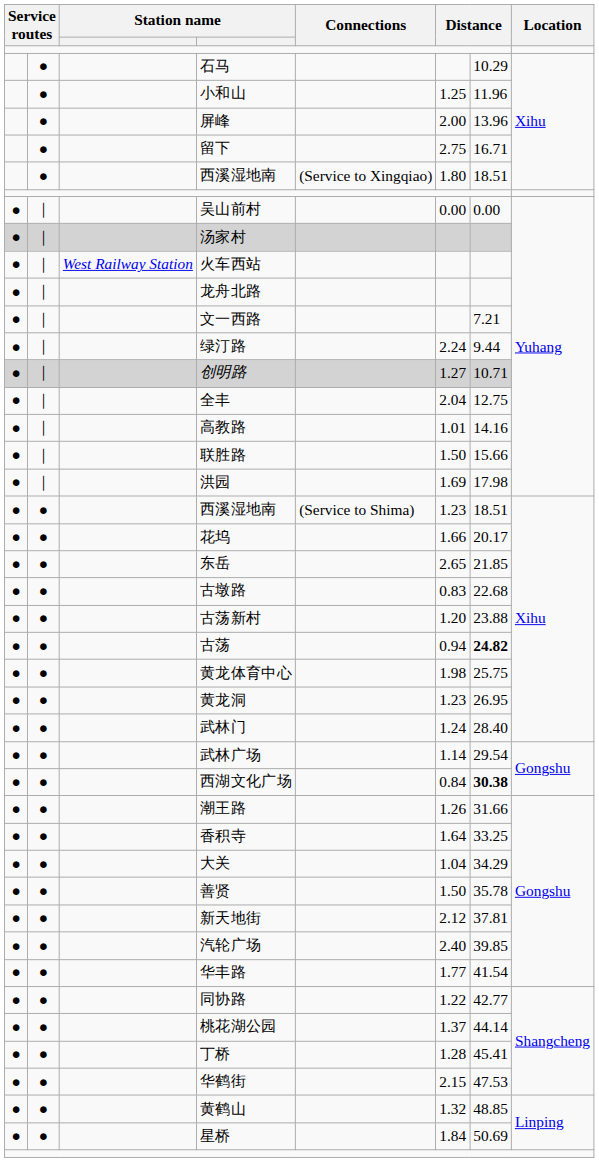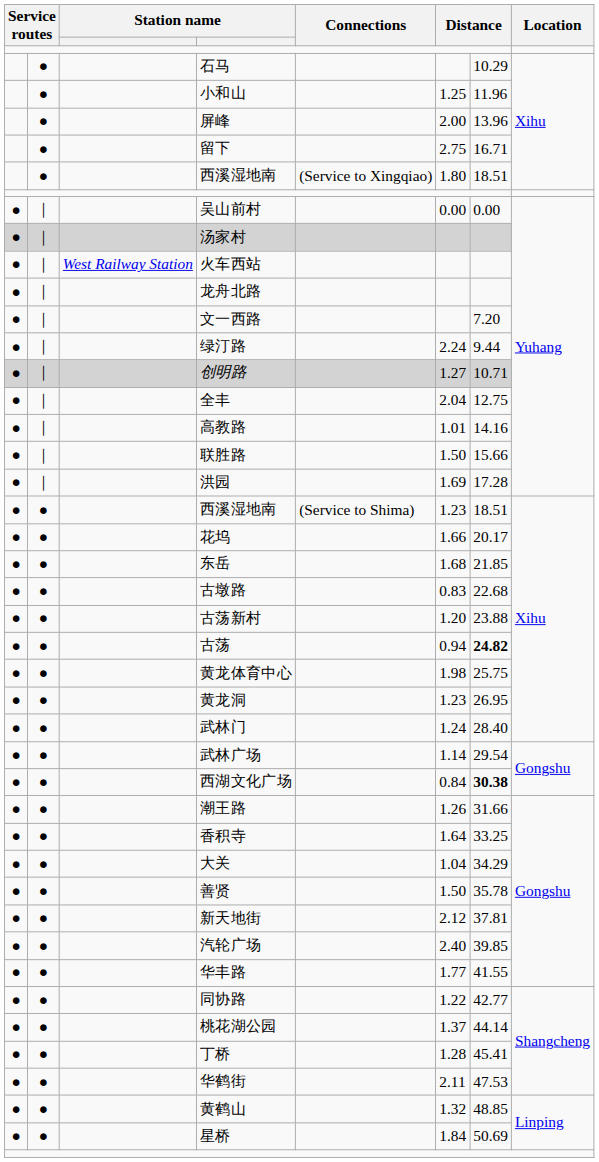文一西路 | column 7: 7.21 -> 7.20
洪园 | column 7: 17.98 -> 17.28
东岳 | column 6: 2.65 -> 1.68
华丰路 | column 7: 41.54 -> 41.55
华鹤街 | column 6: 2.15 -> 2.11
